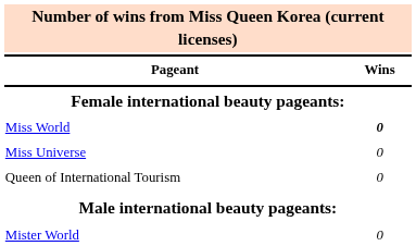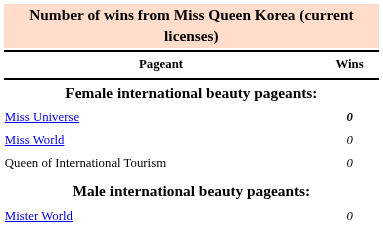row 4 | column 1: Miss World -> Miss Universe
row 5 | column 1: Miss Universe -> Miss World
